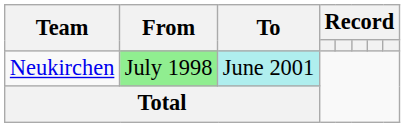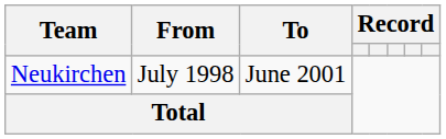Neukirchen | From: lightgreen background -> no background
Neukirchen | To: paleturquoise background -> no background
